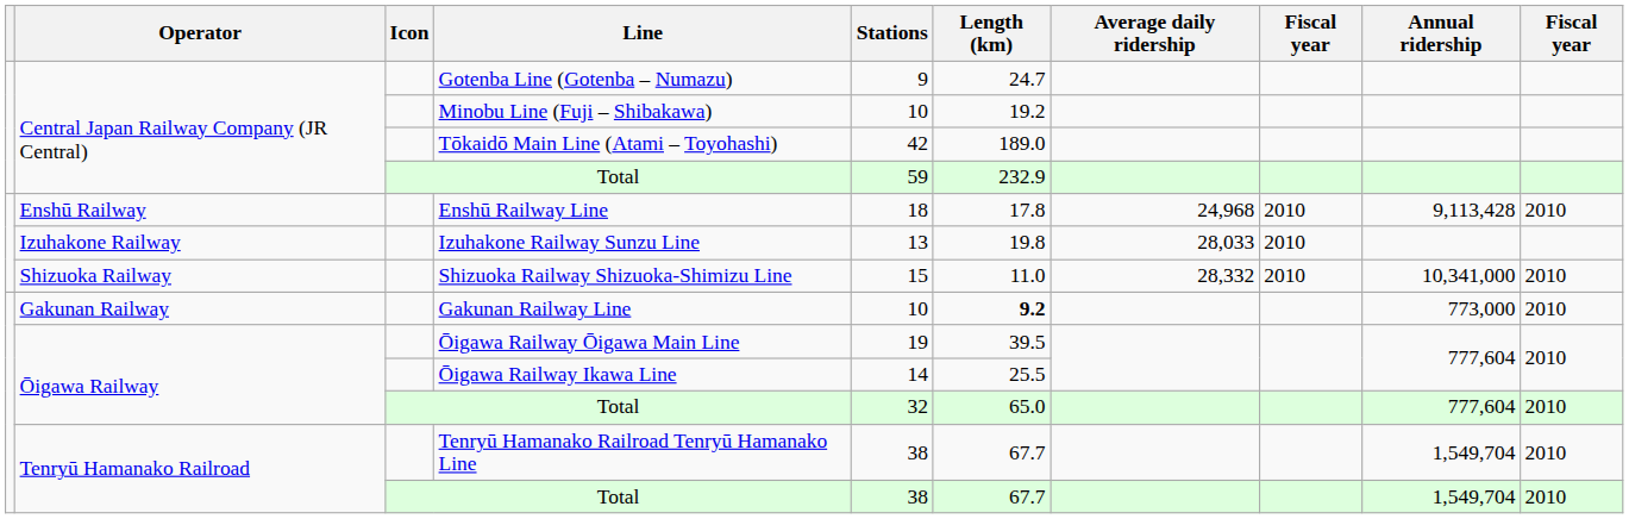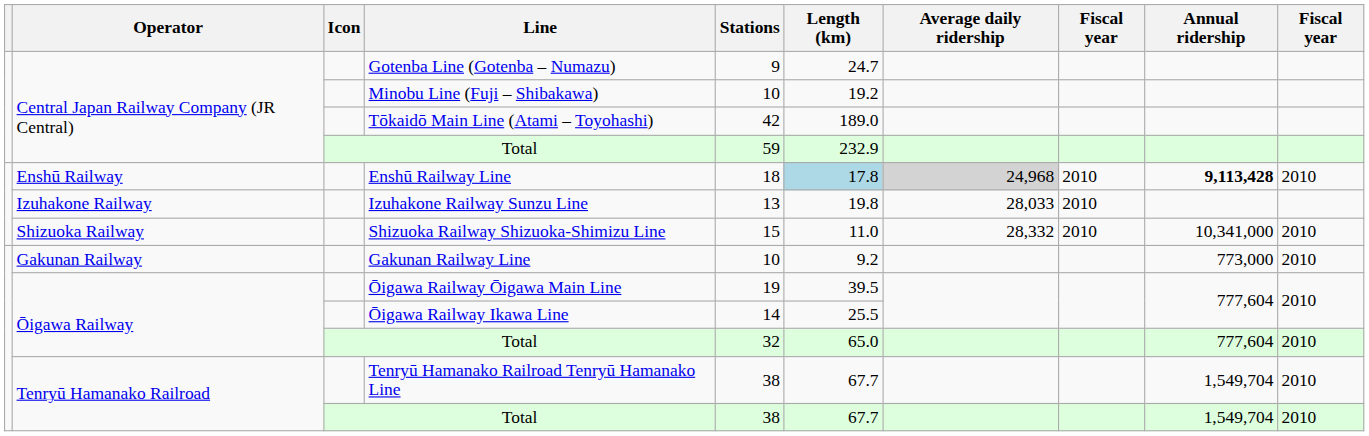Enshū Railway Line | Length (km): no background -> lightblue background
Enshū Railway Line | Average daily ridership: no background -> lightgrey background
Enshū Railway Line | Annual ridership: normal -> bold
Gakunan Railway Line | Length (km): bold -> normal
